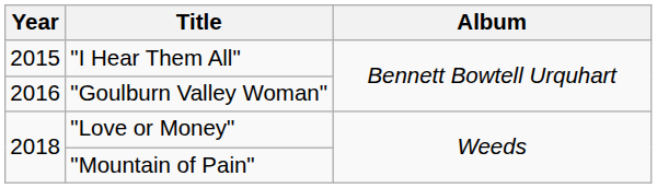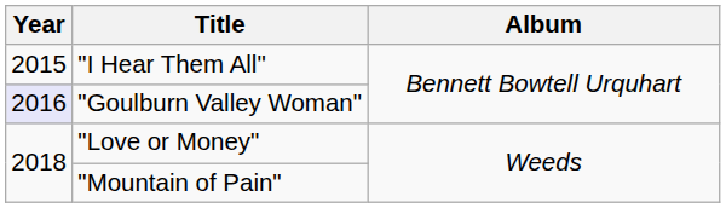"Goulburn Valley Woman" | Year: no background -> lavender background
